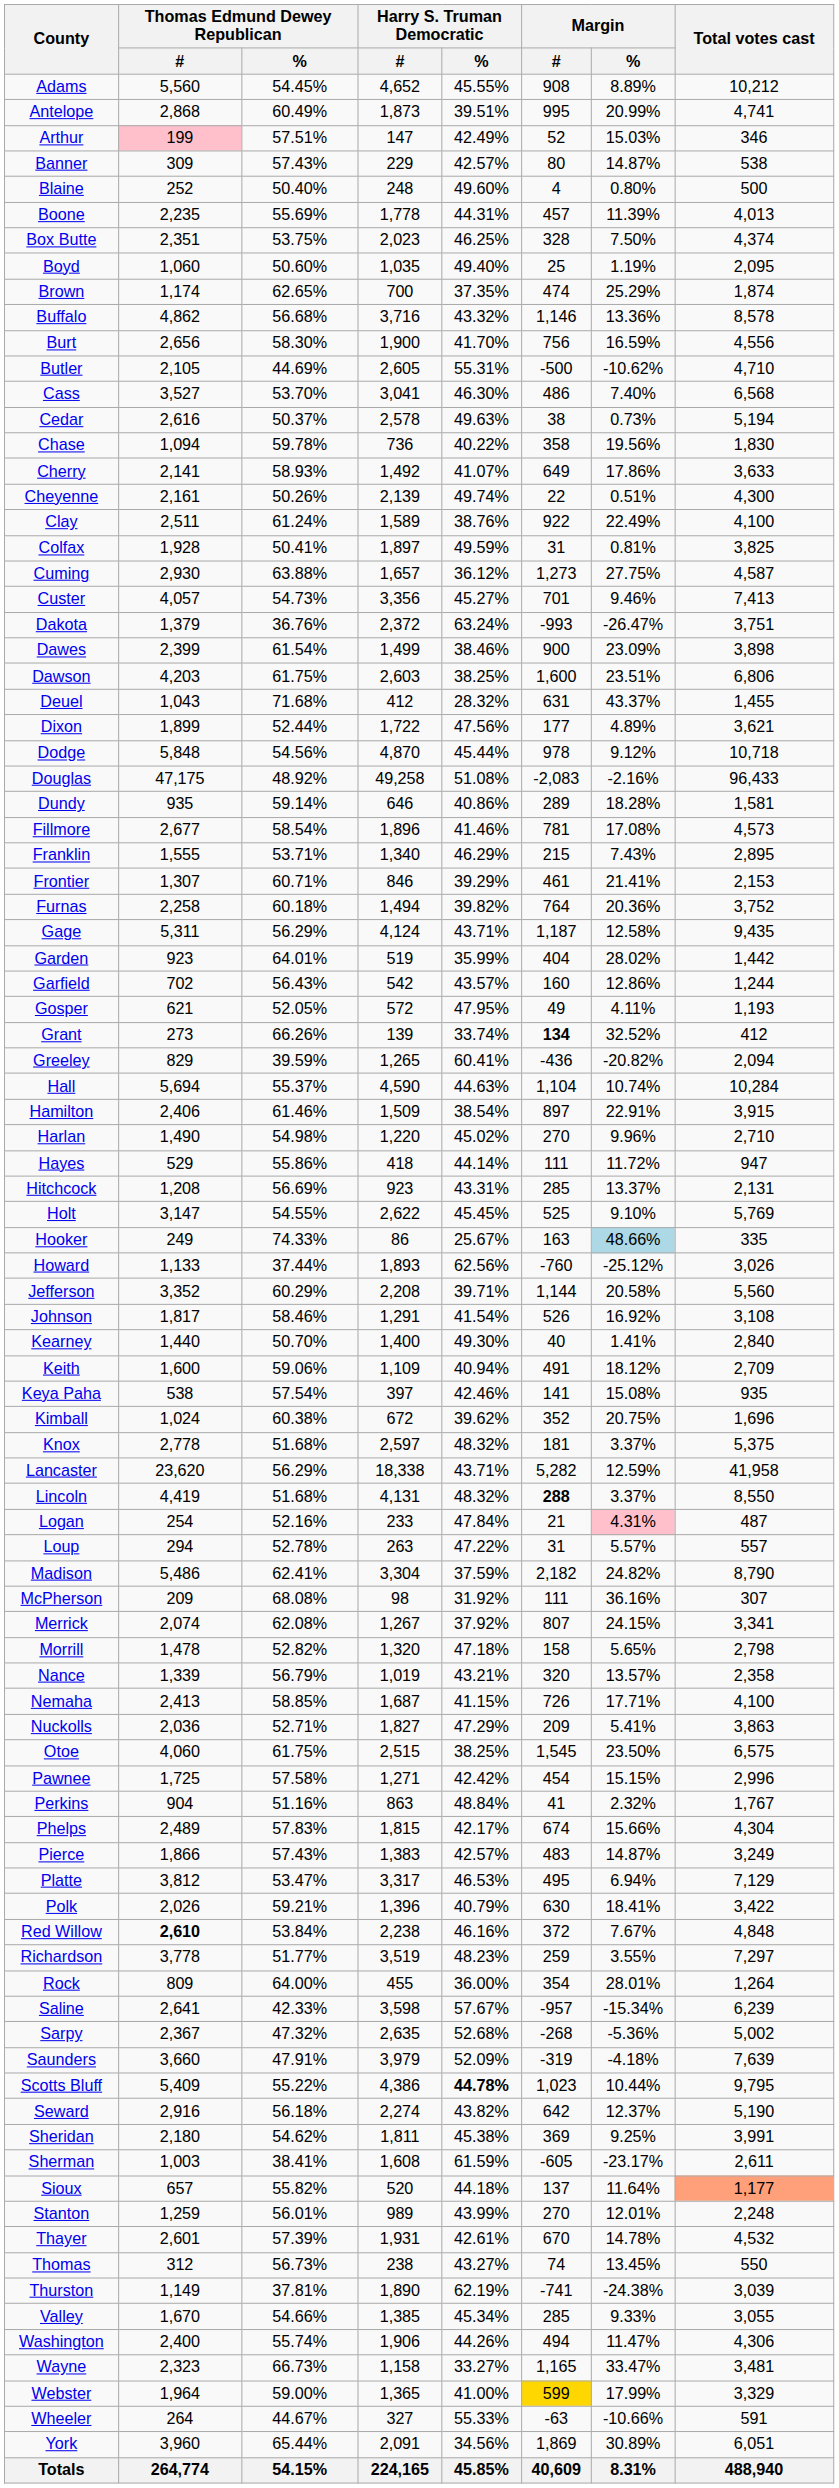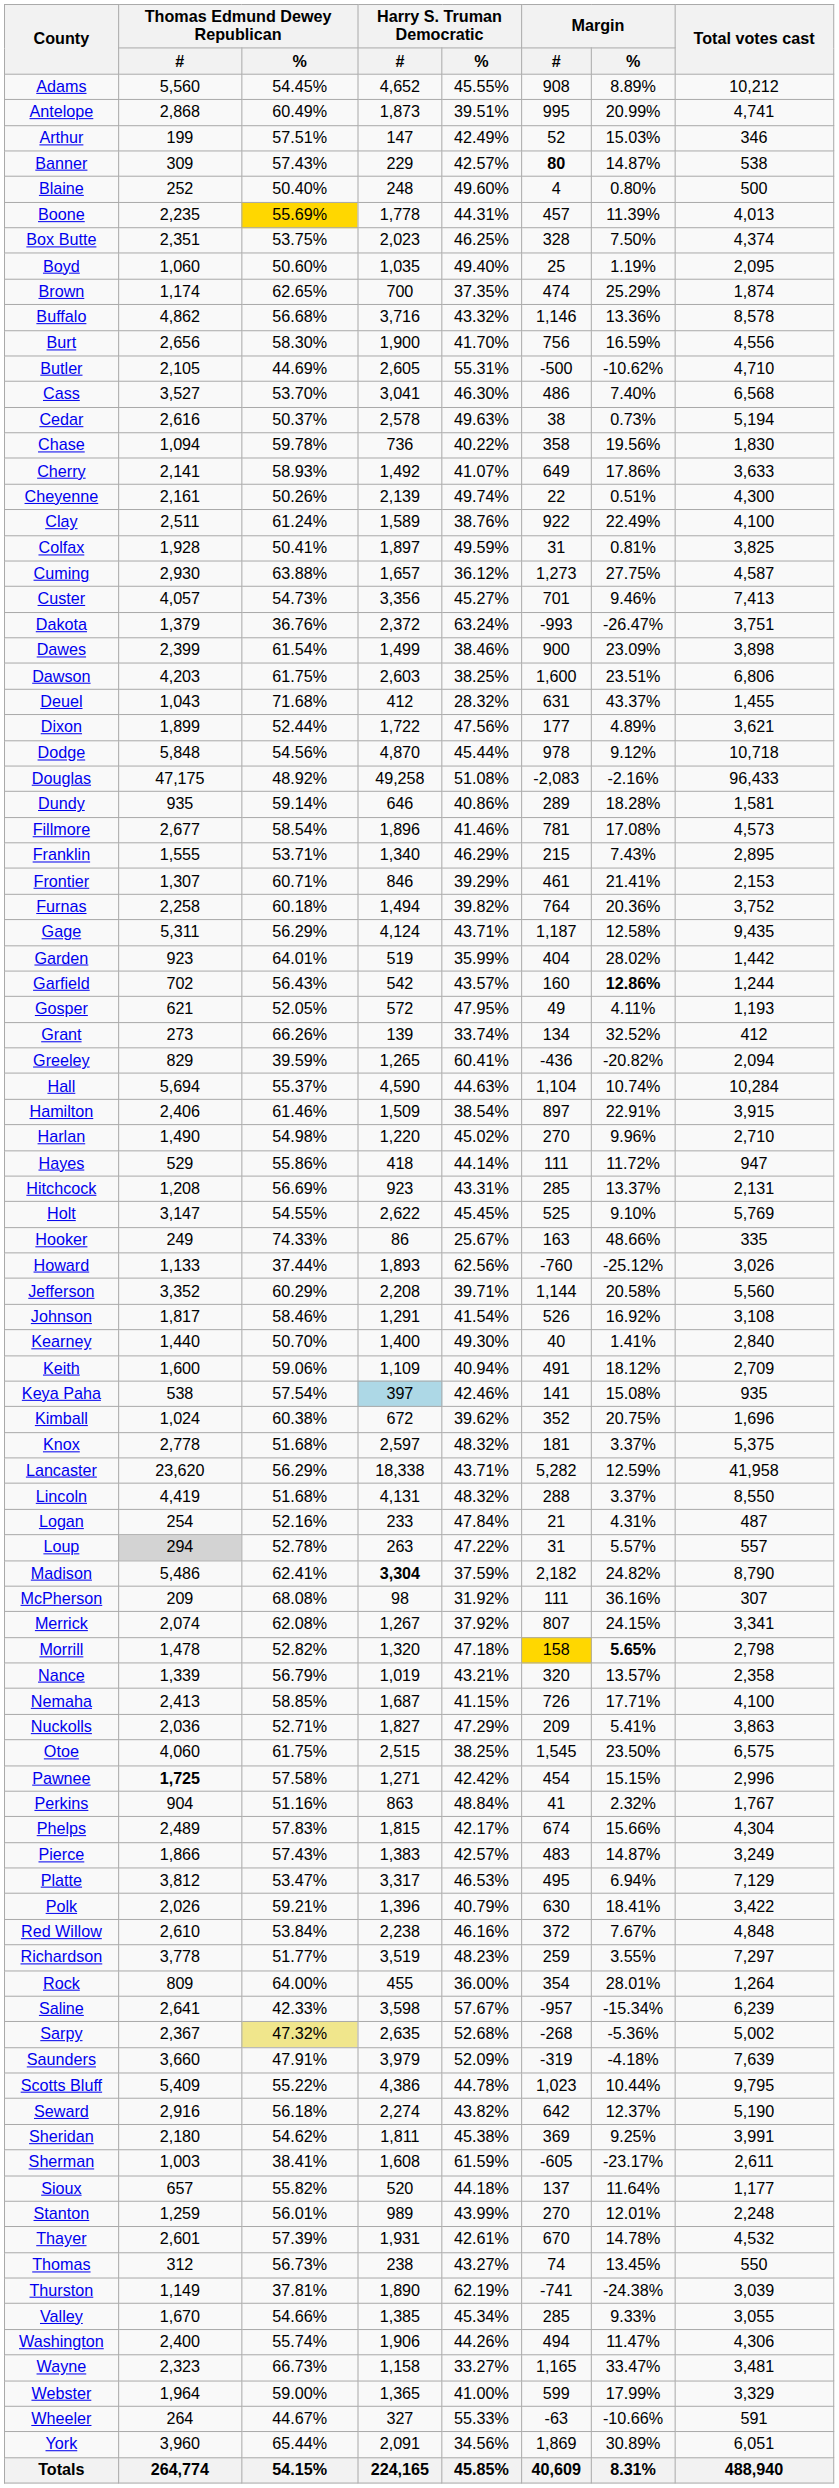Arthur | Thomas Edmund Dewey Republican / #: pink background -> no background
Banner | Margin / #: normal -> bold
Boone | Thomas Edmund Dewey Republican / %: no background -> gold background
Garfield | Margin / %: normal -> bold
Grant | Margin / #: bold -> normal
Hooker | Margin / %: lightblue background -> no background
Keya Paha | Harry S. Truman Democratic / #: no background -> lightblue background
Lincoln | Margin / #: bold -> normal
Logan | Margin / %: pink background -> no background
Loup | Thomas Edmund Dewey Republican / #: no background -> lightgrey background
Madison | Harry S. Truman Democratic / #: normal -> bold
Morrill | Margin / #: no background -> gold background
Morrill | Margin / %: normal -> bold
Pawnee | Thomas Edmund Dewey Republican / #: normal -> bold
Red Willow | Thomas Edmund Dewey Republican / #: bold -> normal
Sarpy | Thomas Edmund Dewey Republican / %: no background -> khaki background
Scotts Bluff | Harry S. Truman Democratic / %: bold -> normal
Sioux | Total votes cast: lightsalmon background -> no background
Webster | Margin / #: gold background -> no background
